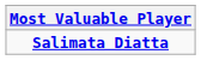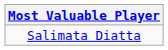row 2 | column 1: bold -> normal
